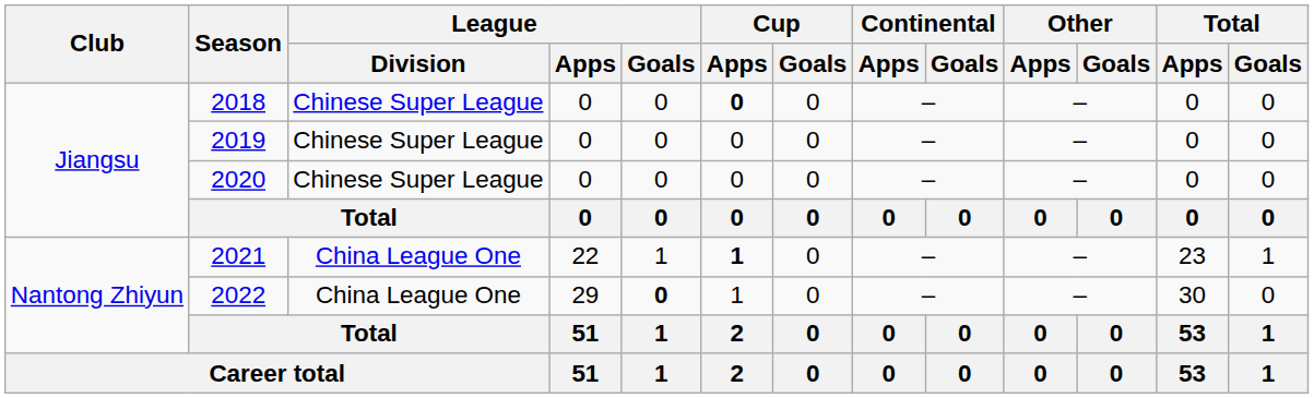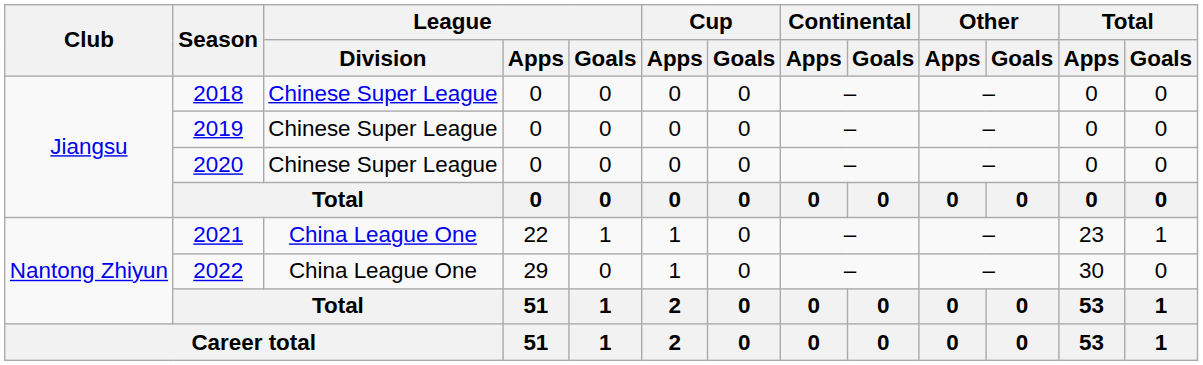2018 | Cup / Apps: bold -> normal
2021 | Cup / Apps: bold -> normal
2022 | League / Goals: bold -> normal
